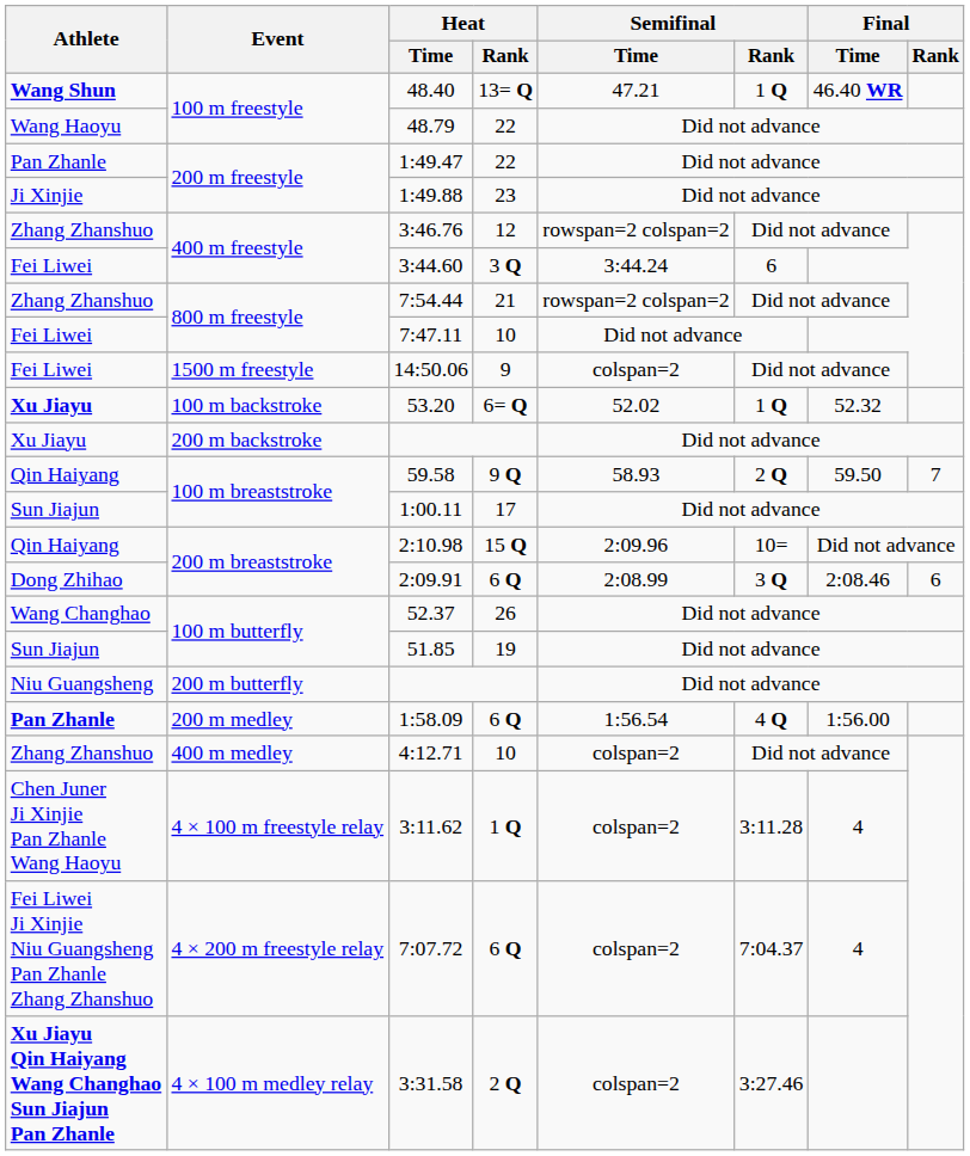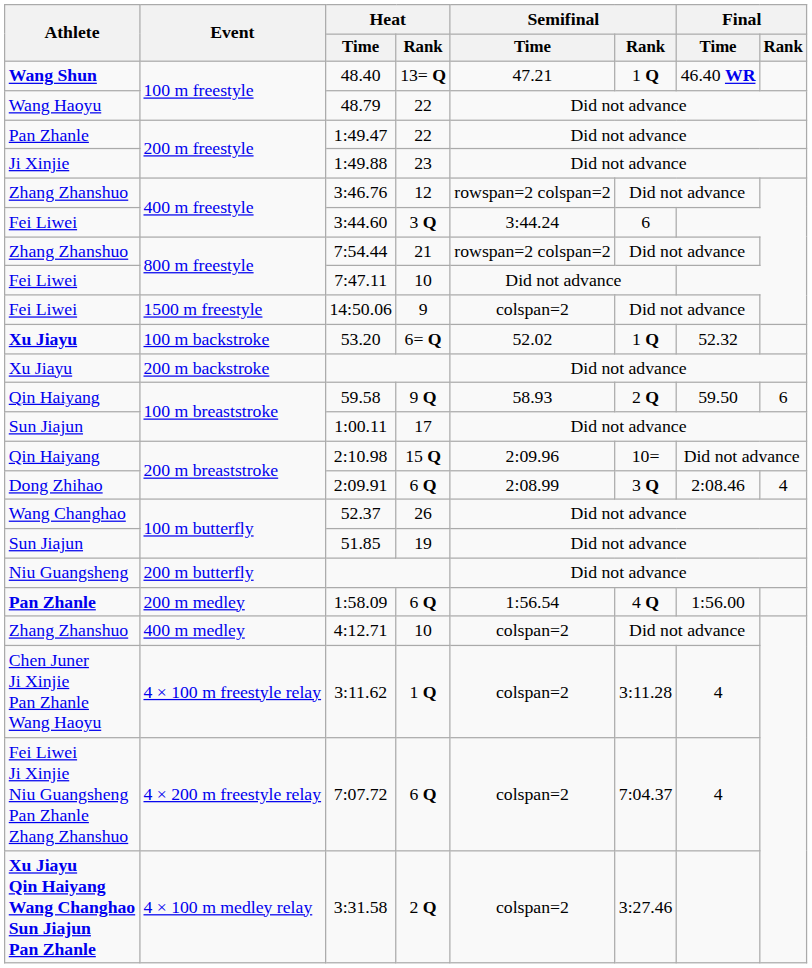59.58 | Final / Rank: 7 -> 6
2:09.91 | Final / Rank: 6 -> 4
